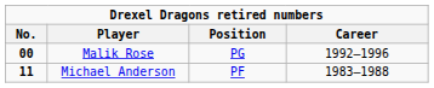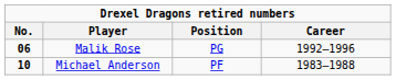Malik Rose | No.: 00 -> 06
Michael Anderson | No.: 11 -> 10
